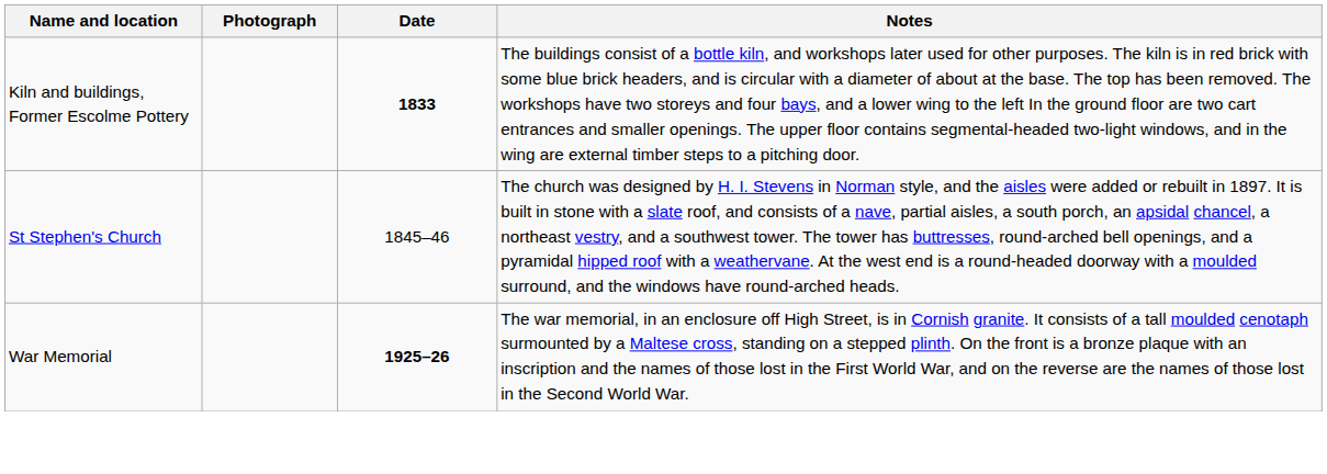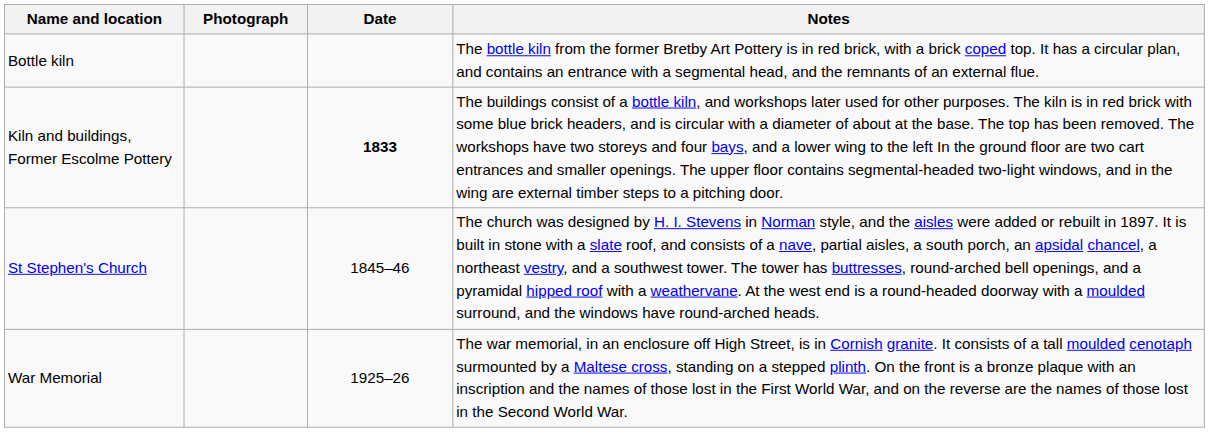+ row: Bottle kiln | The bottle kiln from the former Bretby Art Pottery is in red brick, with a brick coped top. It has a circular plan, and contains an entrance with a segmental head, and the remnants of an external flue.
War Memorial | Date: bold -> normal
